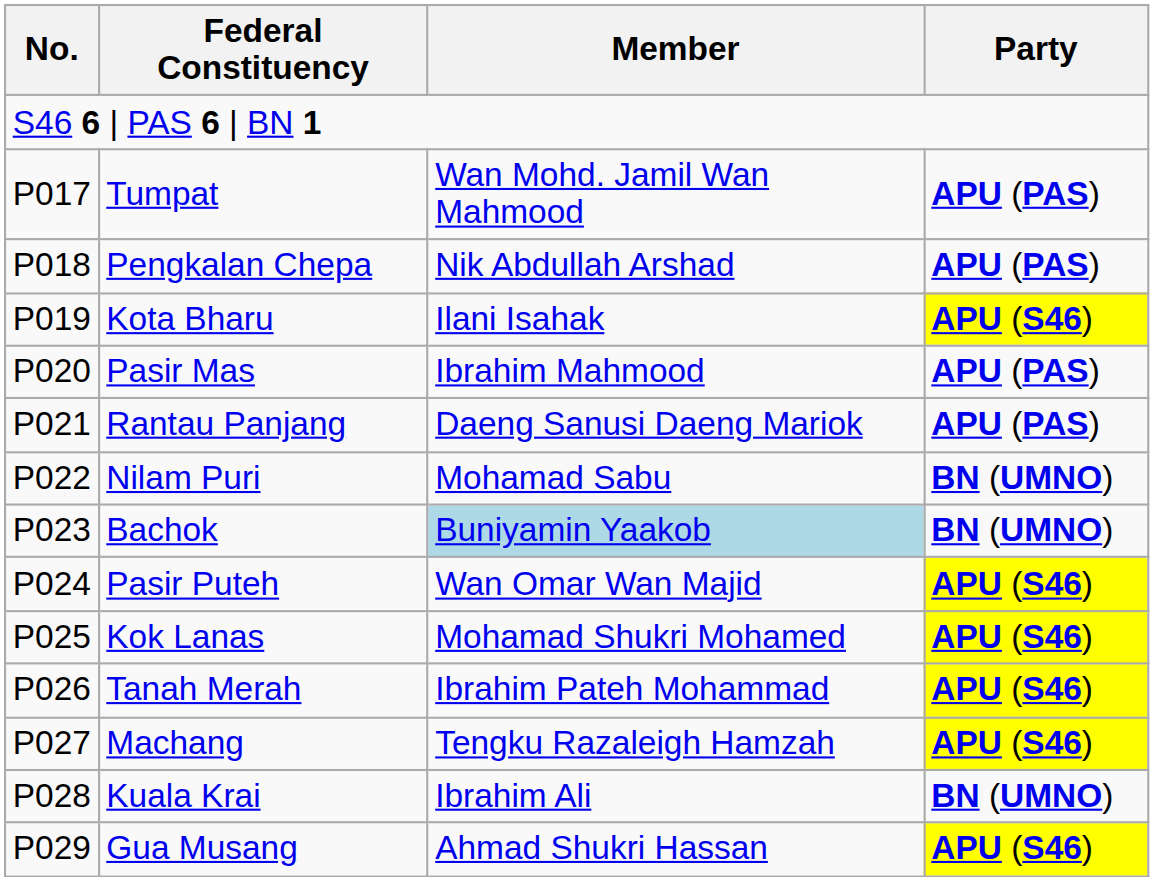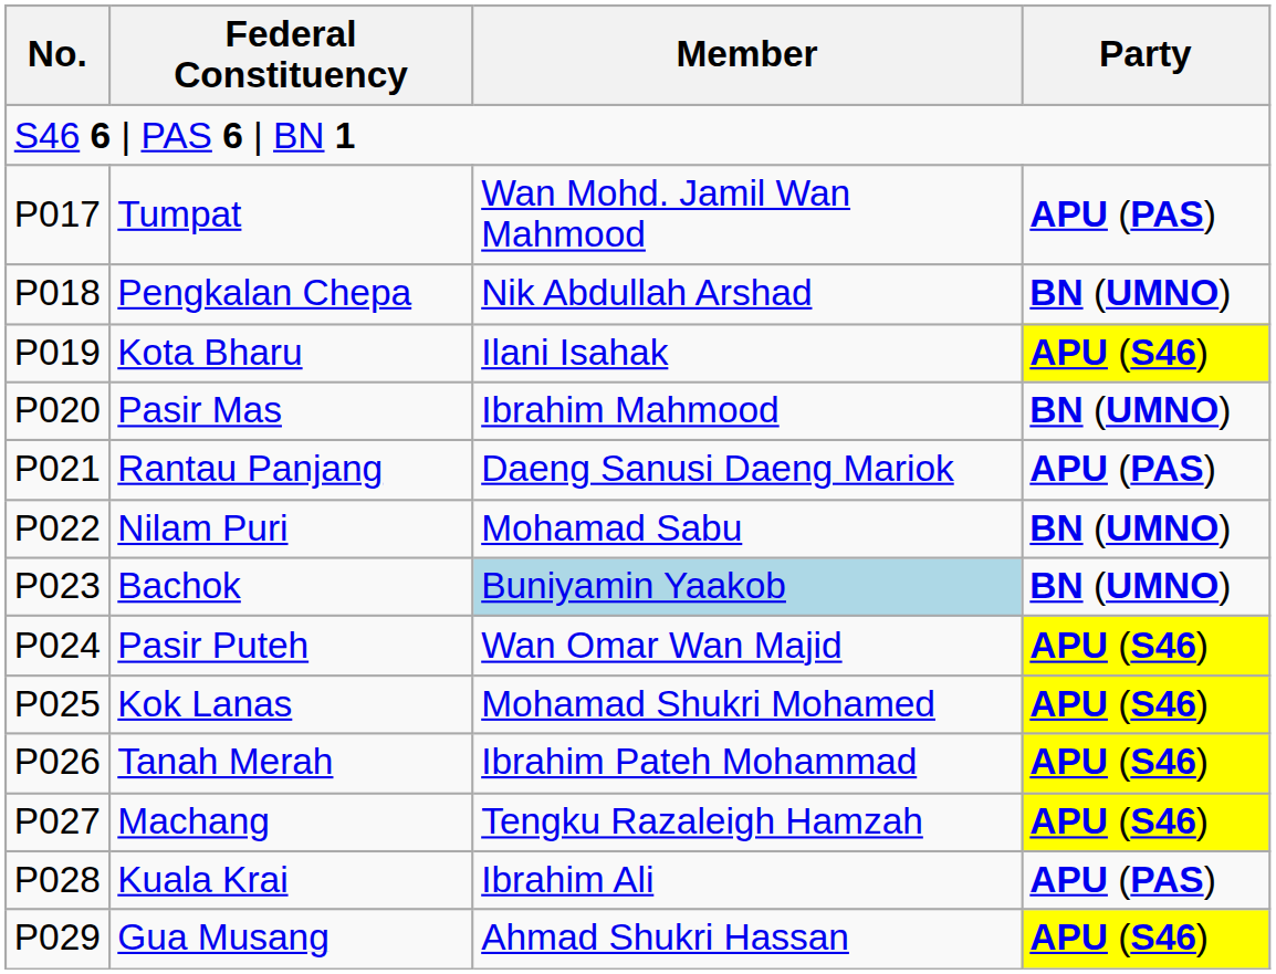Pengkalan Chepa | Party: APU (PAS) -> BN (UMNO)
Pasir Mas | Party: APU (PAS) -> BN (UMNO)
Kuala Krai | Party: BN (UMNO) -> APU (PAS)
